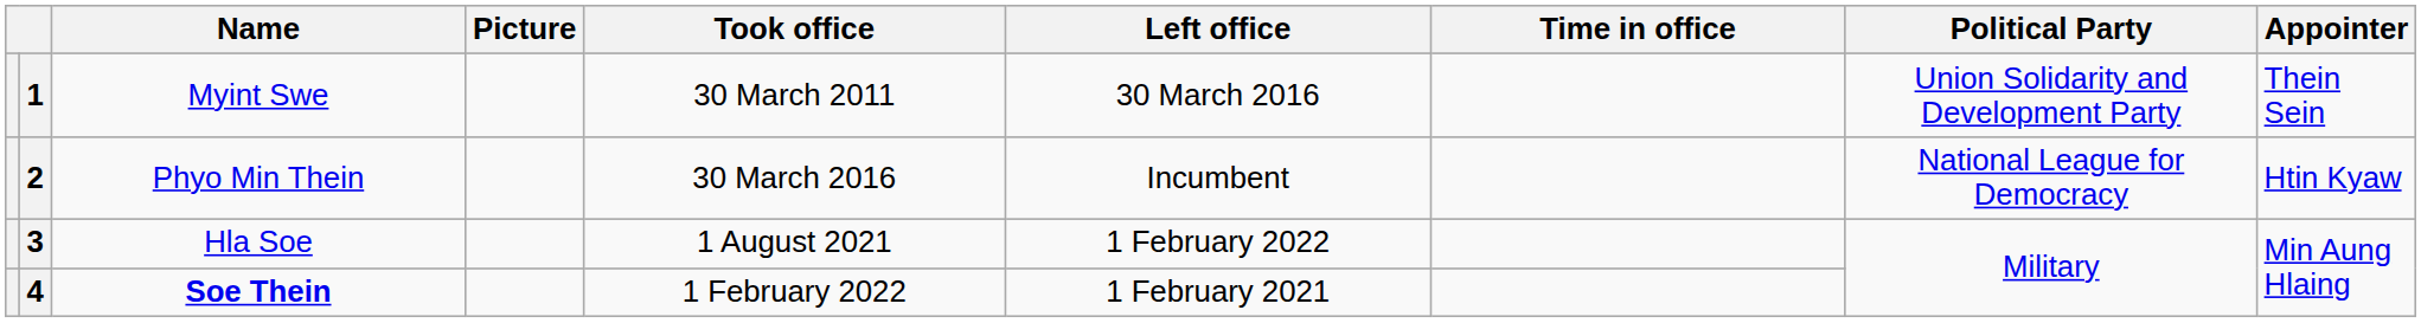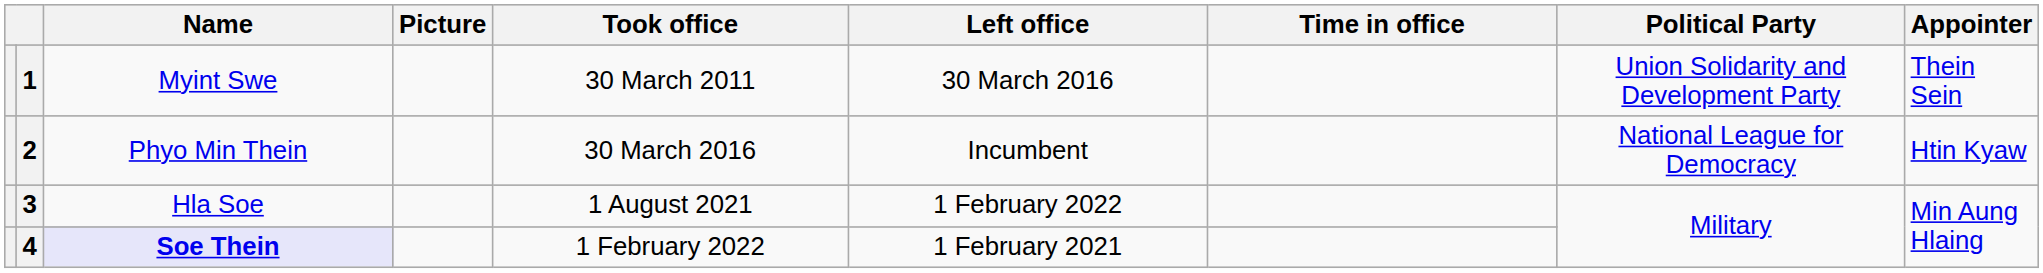4 | Name: no background -> lavender background
